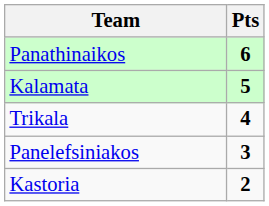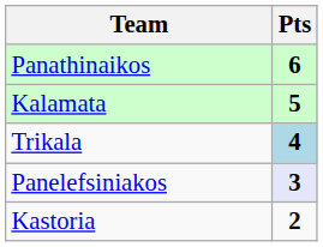Trikala | Pts: no background -> lightblue background
Panelefsiniakos | Pts: no background -> lavender background
